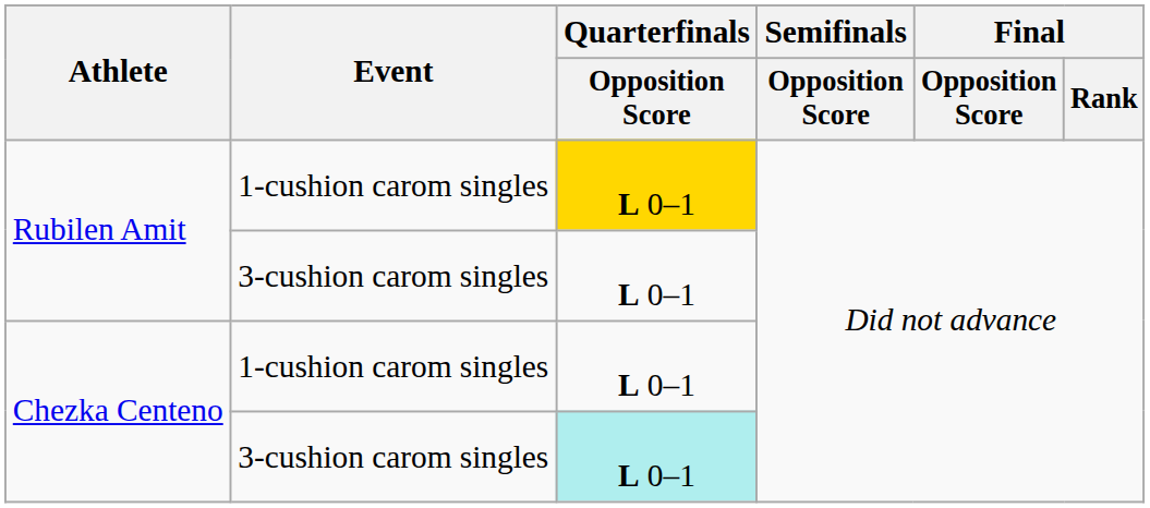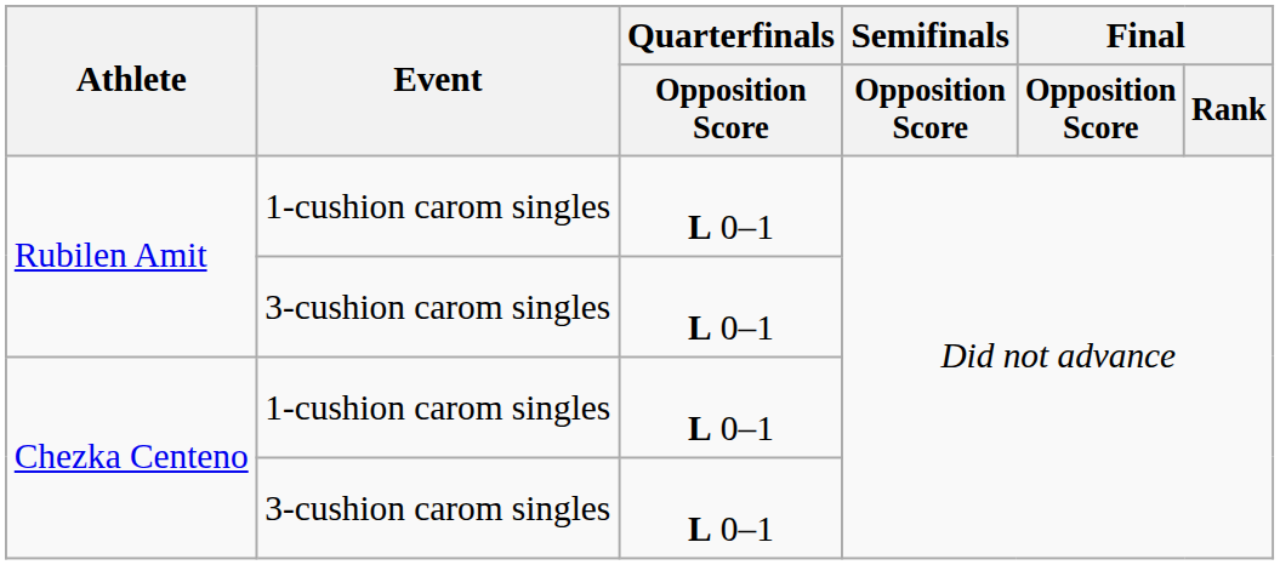Rubilen Amit / 1-cushion carom singles | Quarterfinals / Opposition Score: gold background -> no background
Chezka Centeno / 3-cushion carom singles | Quarterfinals / Opposition Score: paleturquoise background -> no background
